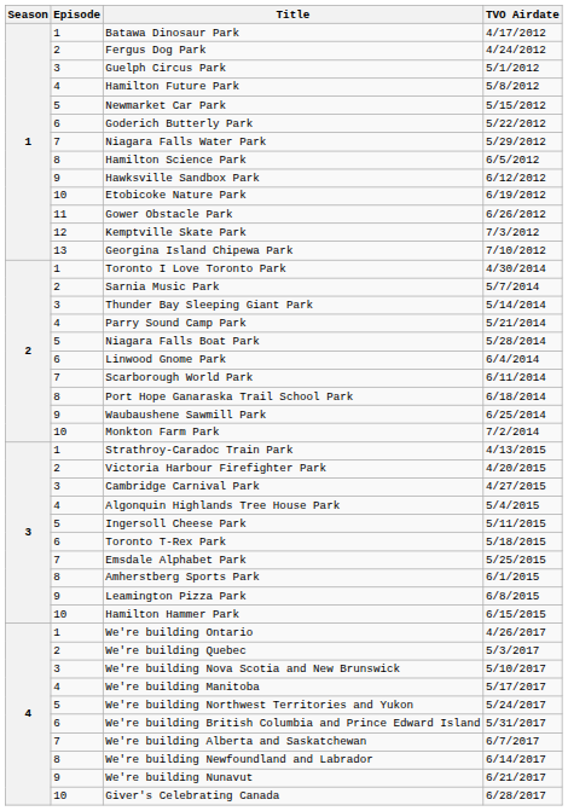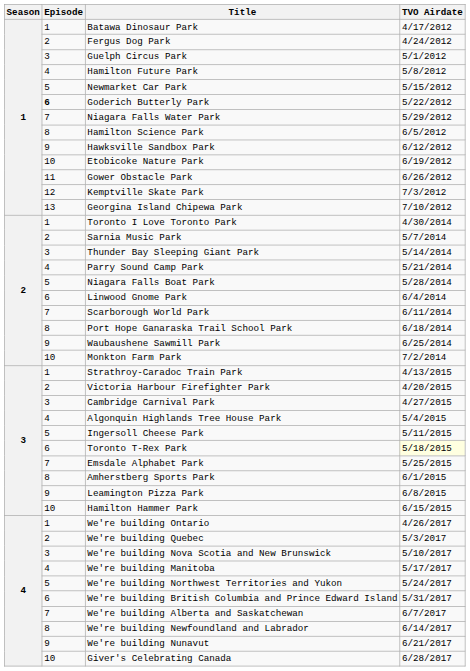Goderich Butterly Park | Episode: normal -> bold
Toronto T-Rex Park | TVO Airdate: no background -> lightyellow background
